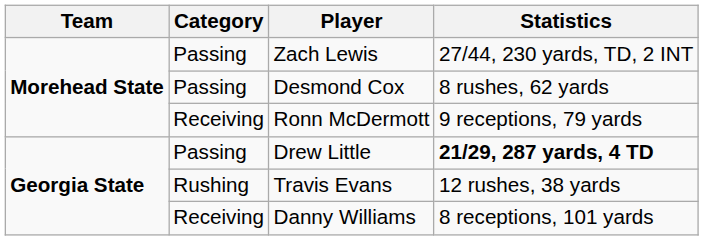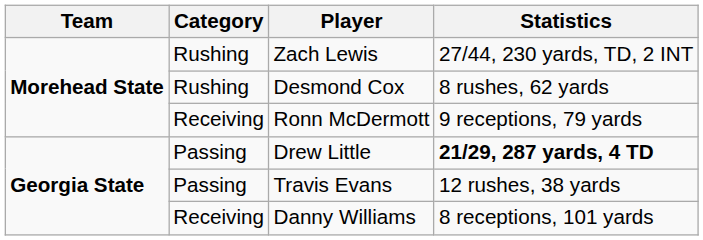Zach Lewis | Category: Passing -> Rushing
Desmond Cox | Category: Passing -> Rushing
Travis Evans | Category: Rushing -> Passing
